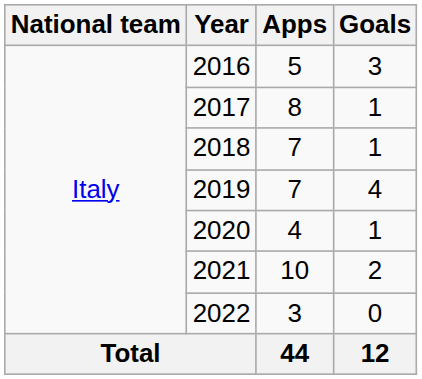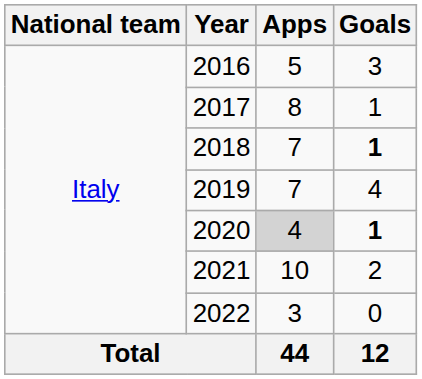2018 | Goals: normal -> bold
2020 | Apps: no background -> lightgrey background
2020 | Goals: normal -> bold
